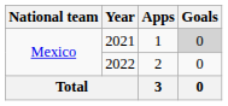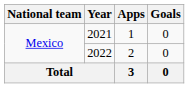2021 | Goals: lightgrey background -> no background
